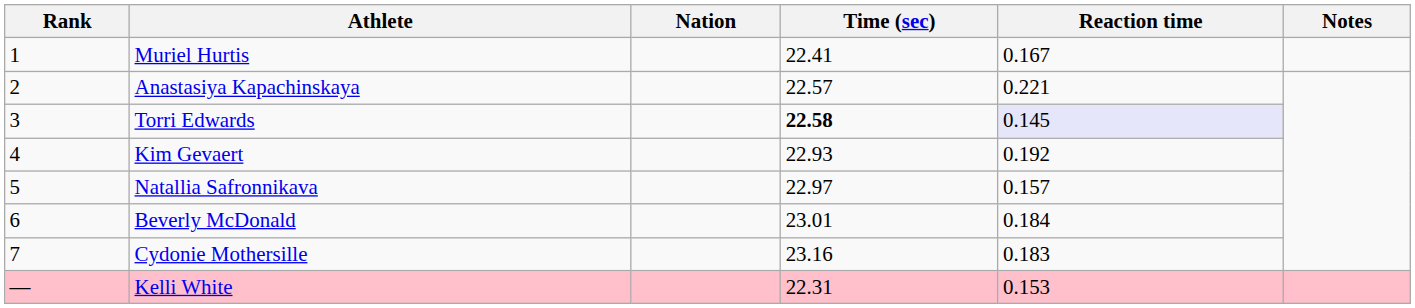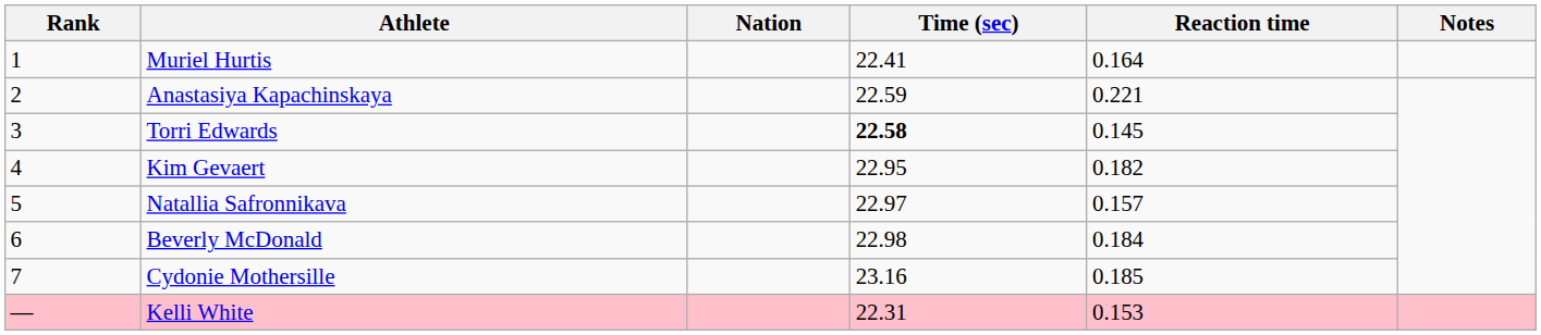Muriel Hurtis | Reaction time: 0.167 -> 0.164
Anastasiya Kapachinskaya | Time (sec): 22.57 -> 22.59
Torri Edwards | Reaction time: lavender background -> no background
Kim Gevaert | Time (sec): 22.93 -> 22.95
Kim Gevaert | Reaction time: 0.192 -> 0.182
Beverly McDonald | Time (sec): 23.01 -> 22.98
Cydonie Mothersille | Reaction time: 0.183 -> 0.185
